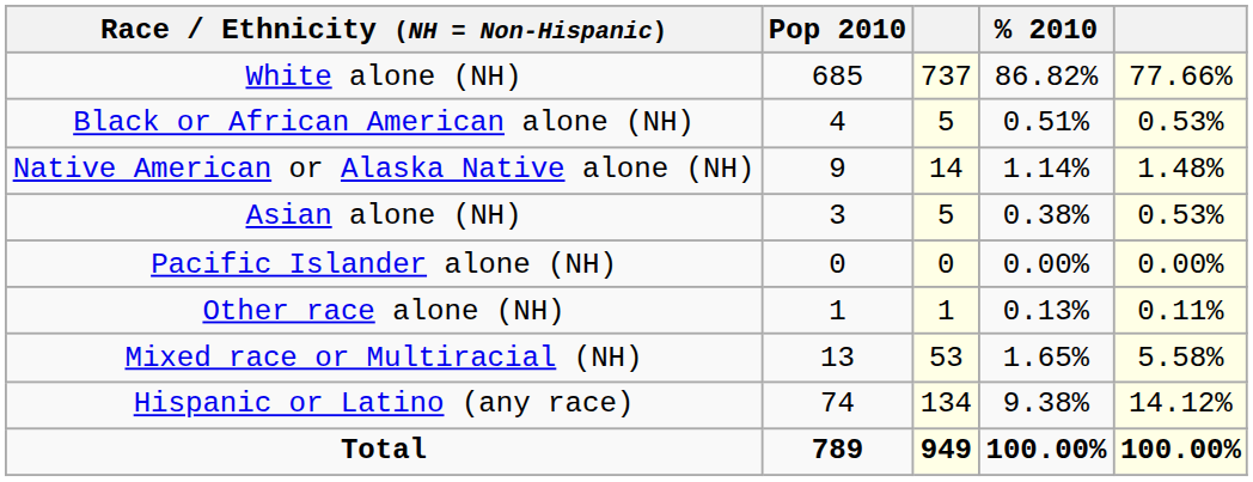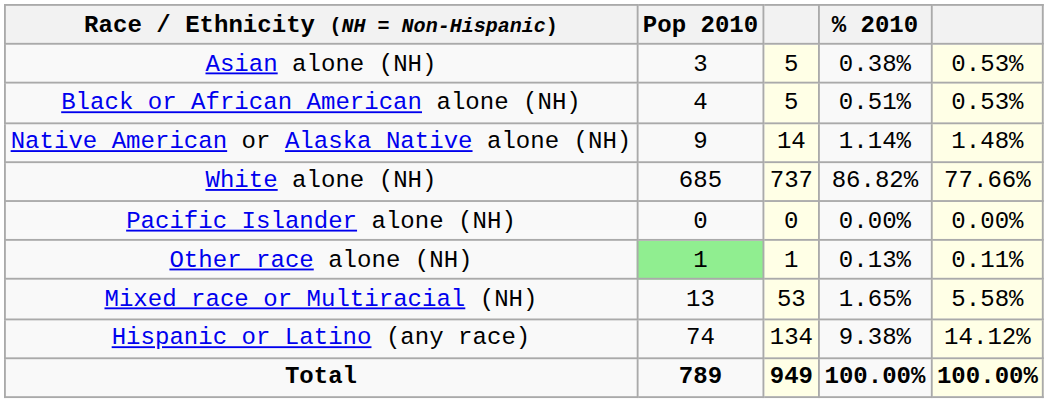rows swapped: White alone (NH) <-> Asian alone (NH)
Other race alone (NH) | Pop 2010: no background -> lightgreen background
